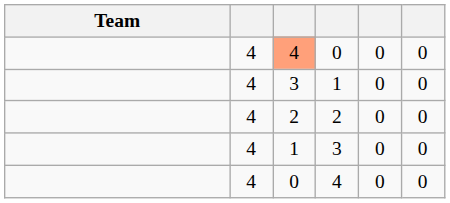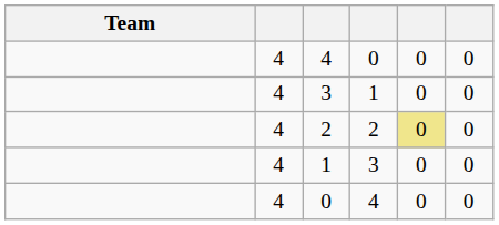row 2 | column 3: lightsalmon background -> no background
row 4 | column 5: no background -> khaki background
